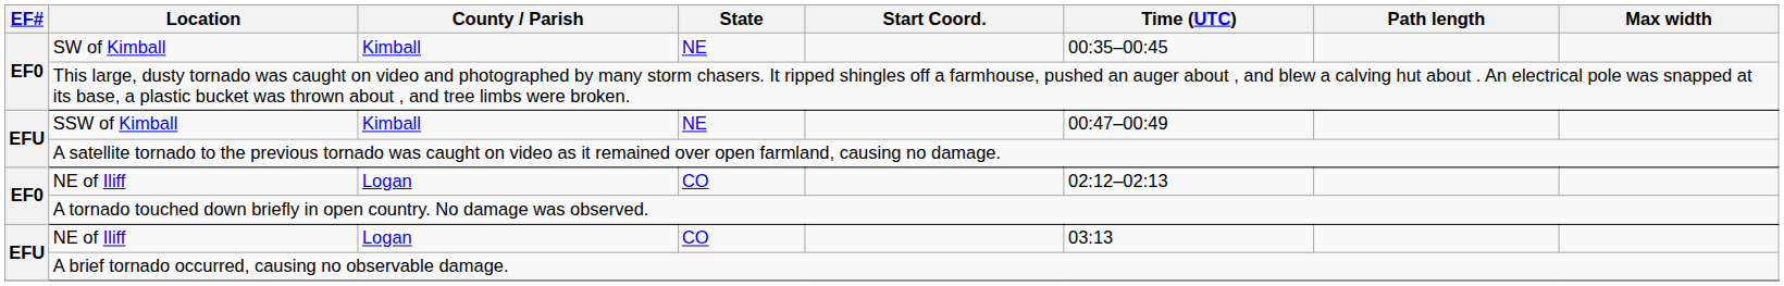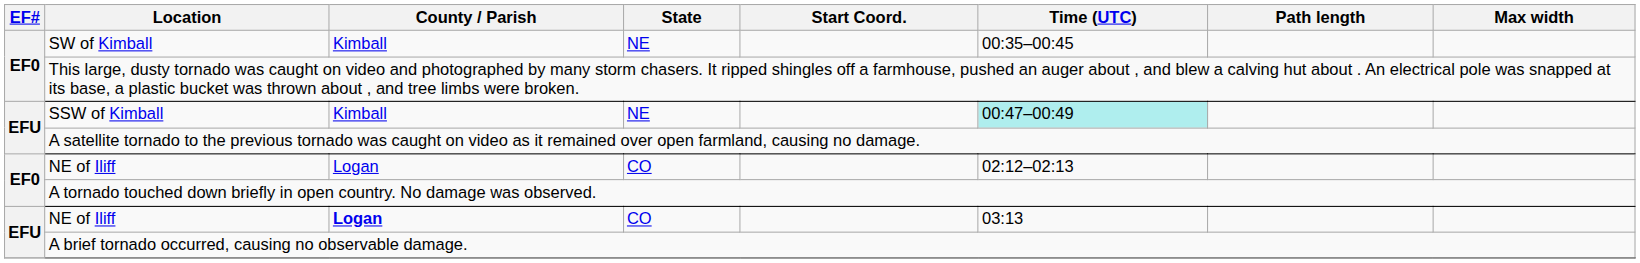SSW of Kimball | Time (UTC): no background -> paleturquoise background
EFU / NE of Iliff | County / Parish: normal -> bold
